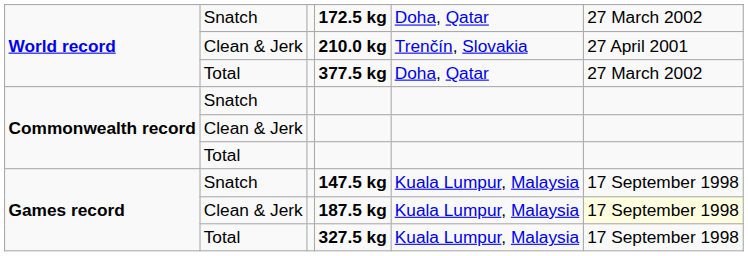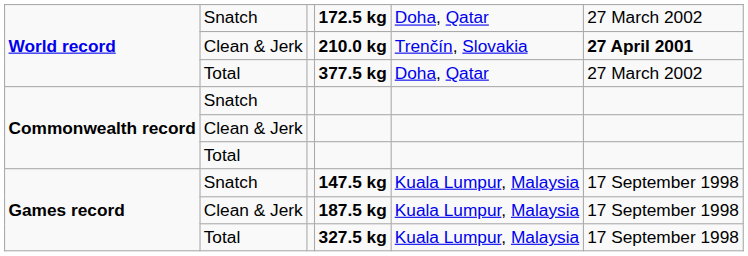210.0 kg | column 6: normal -> bold
187.5 kg | column 6: lightyellow background -> no background
